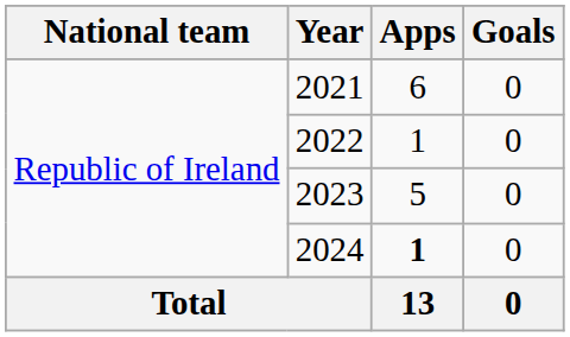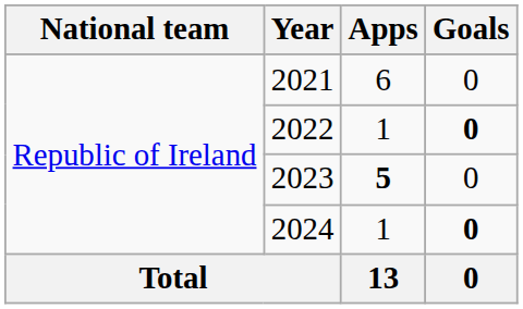2022 | Goals: normal -> bold
2023 | Apps: normal -> bold
2024 | Apps: bold -> normal
2024 | Goals: normal -> bold
